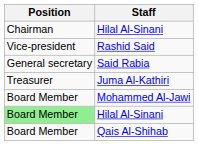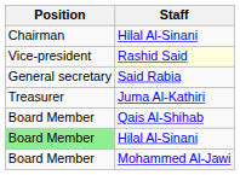row 3 | Staff: no background -> lightyellow background
row 6 | Staff: Mohammed Al-Jawi -> Qais Al-Shihab
row 8 | Staff: Qais Al-Shihab -> Mohammed Al-Jawi
